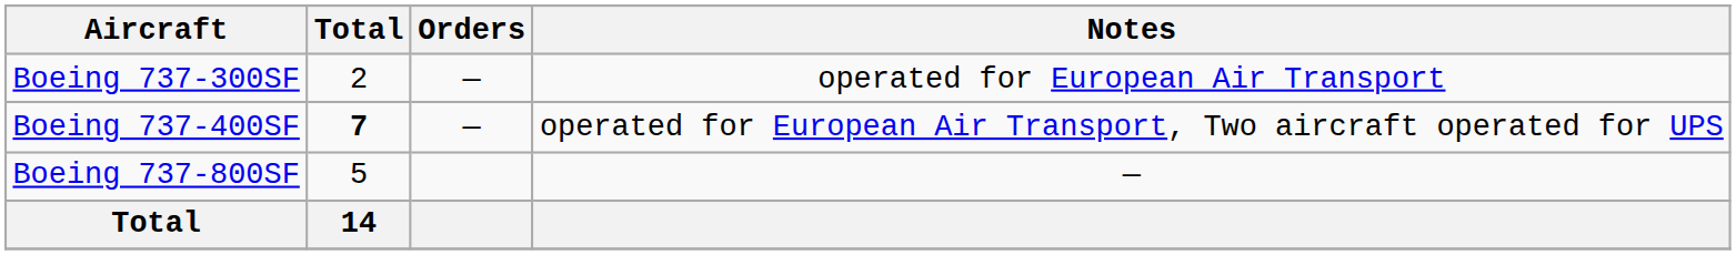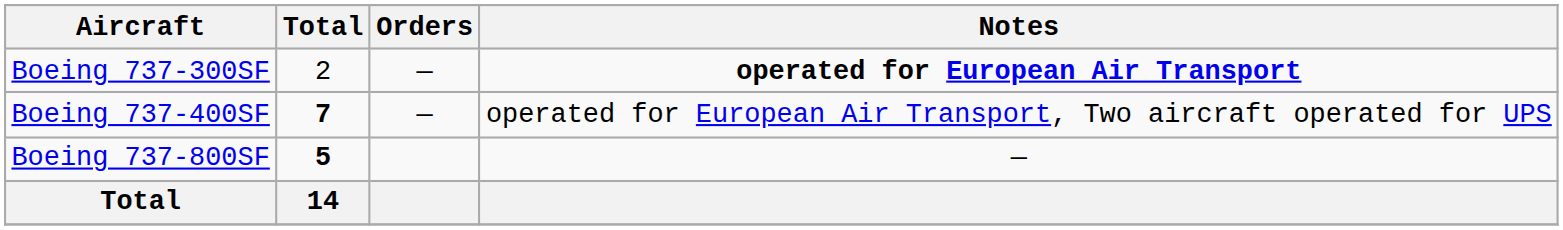Boeing 737-300SF | Notes: normal -> bold
Boeing 737-800SF | Total: normal -> bold
